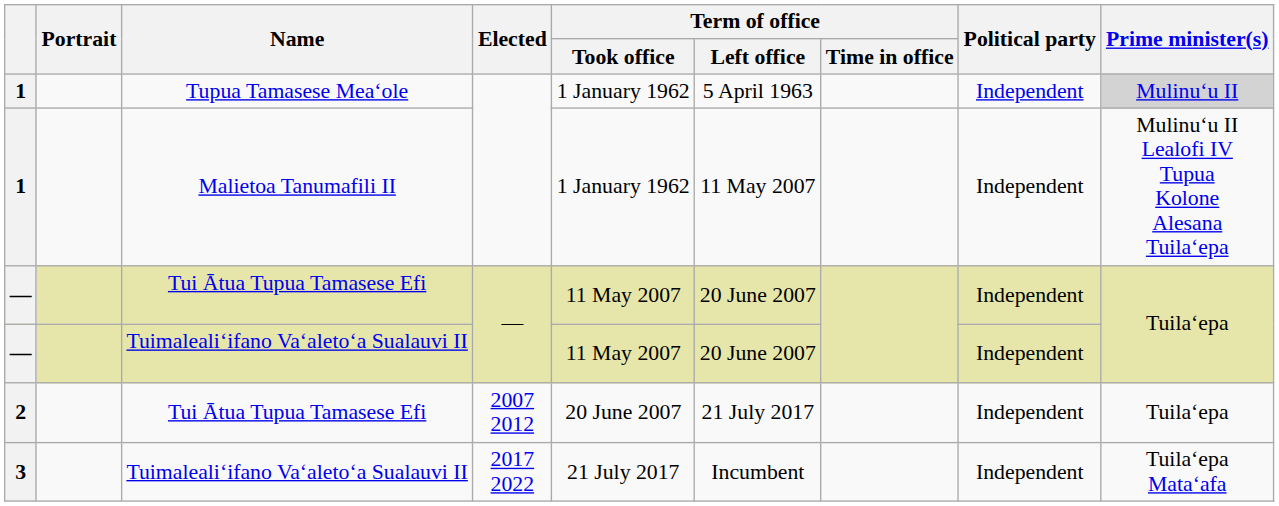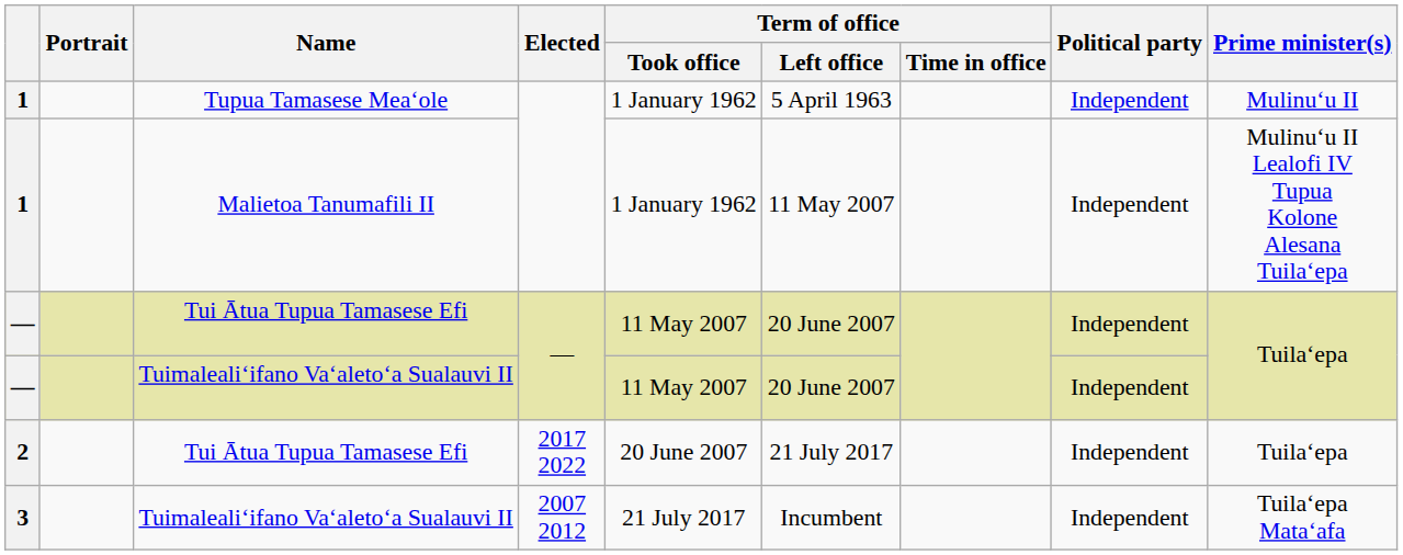1 / Tupua Tamasese Meaʻole | Prime minister(s): lightgrey background -> no background
2 | Elected: 2007 2012 -> 2017 2022
3 | Elected: 2017 2022 -> 2007 2012
